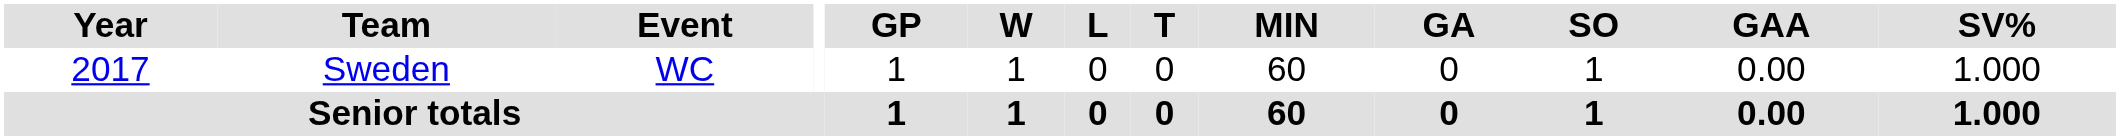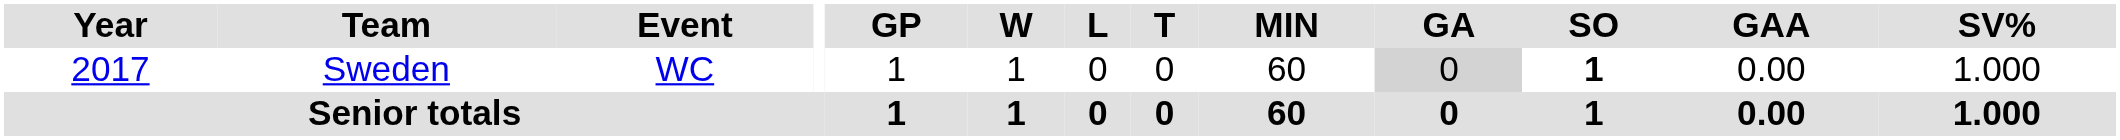Sweden | GA: no background -> lightgrey background
Sweden | SO: normal -> bold
